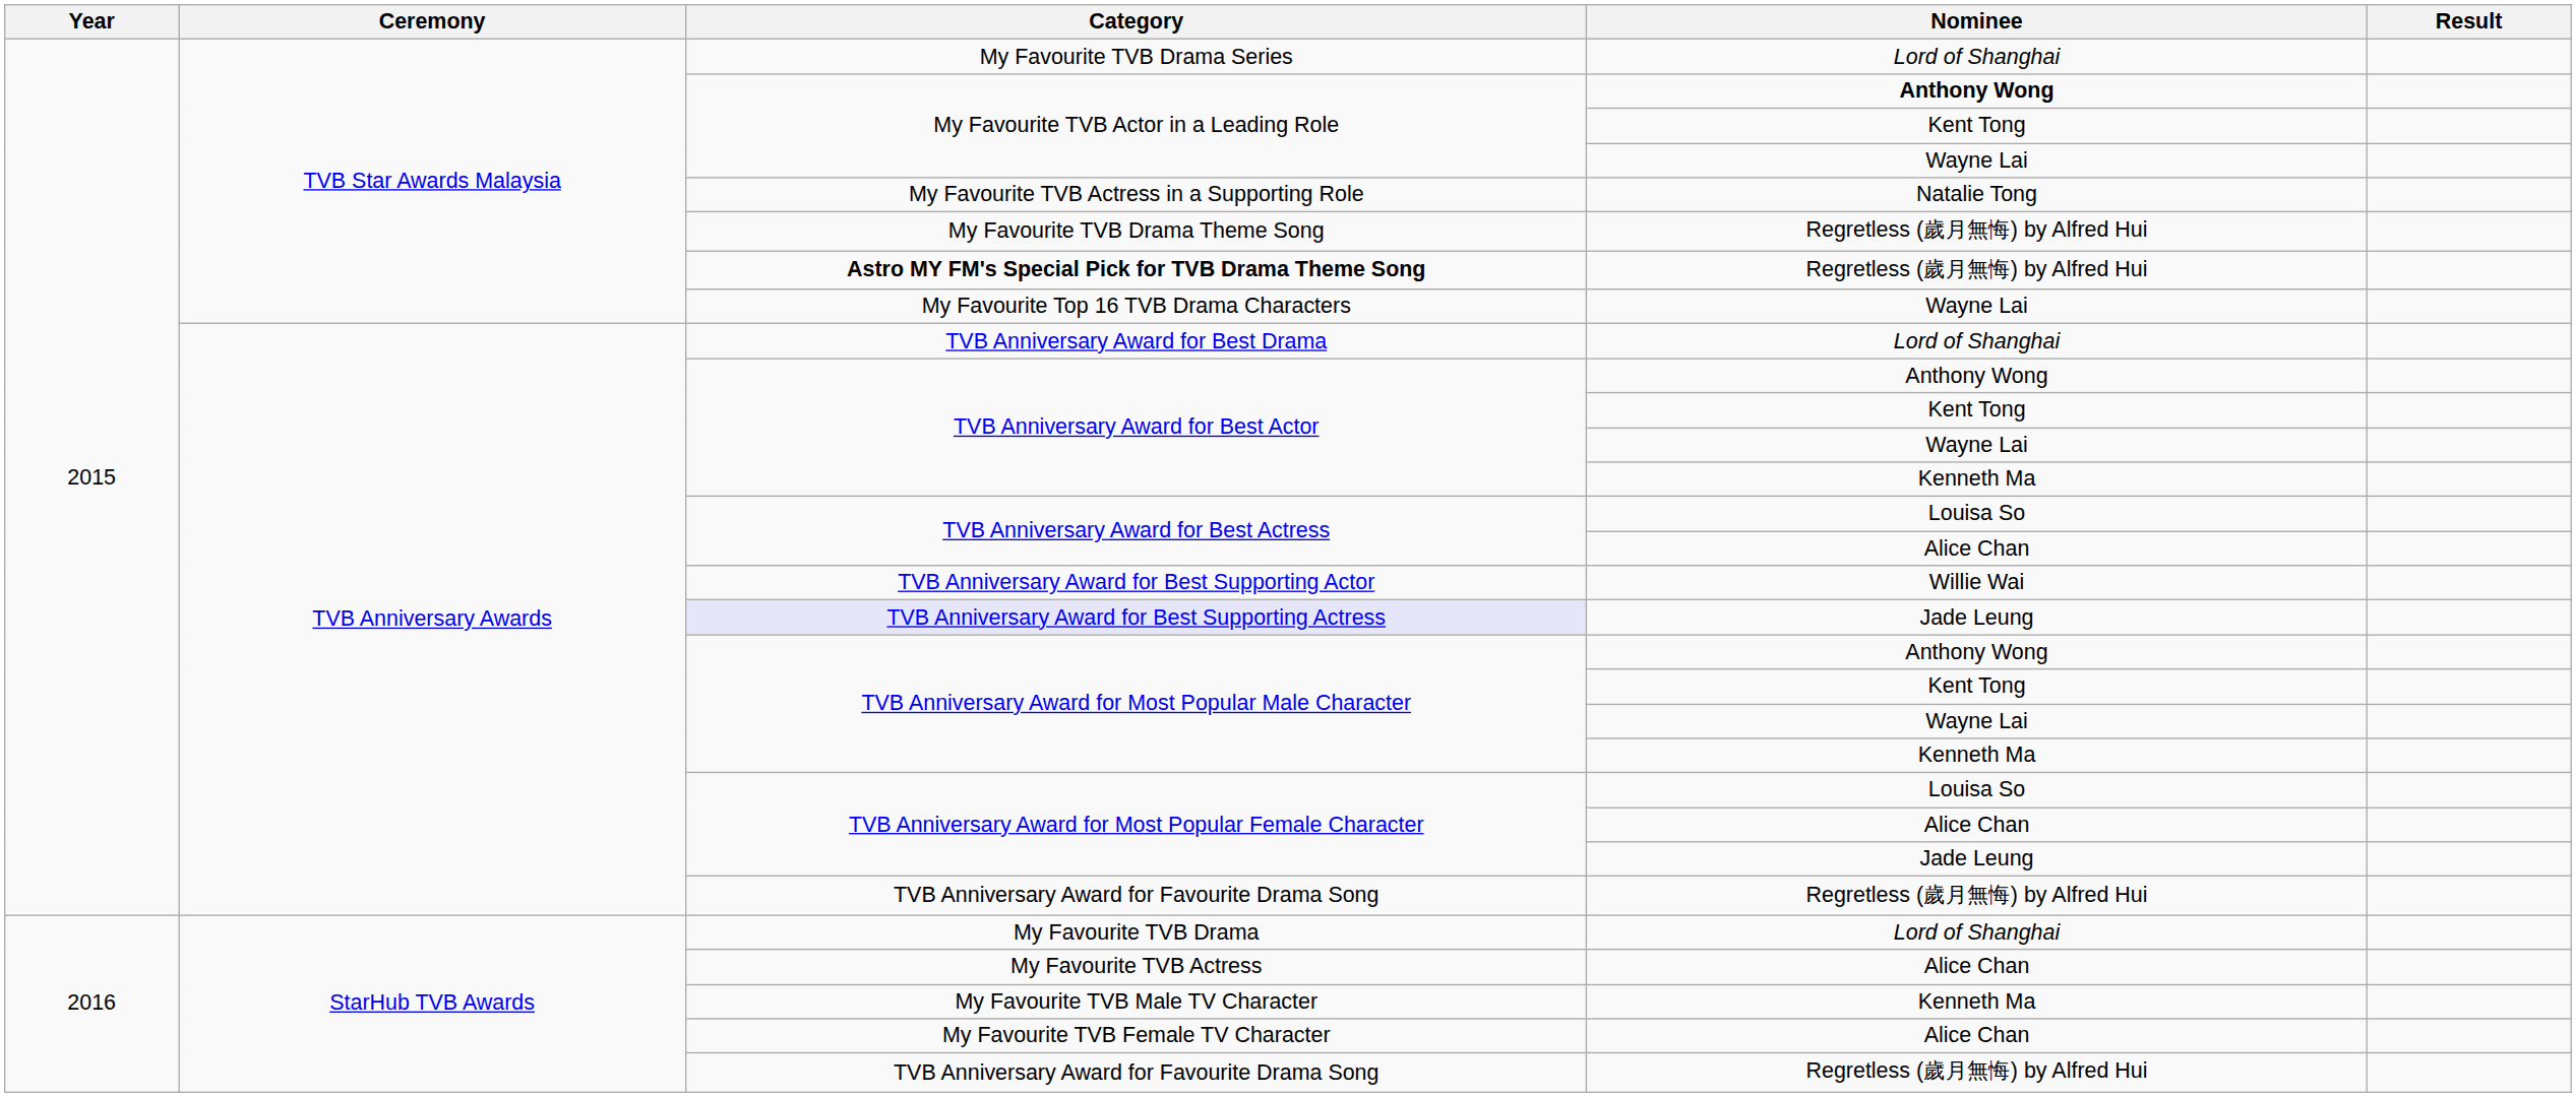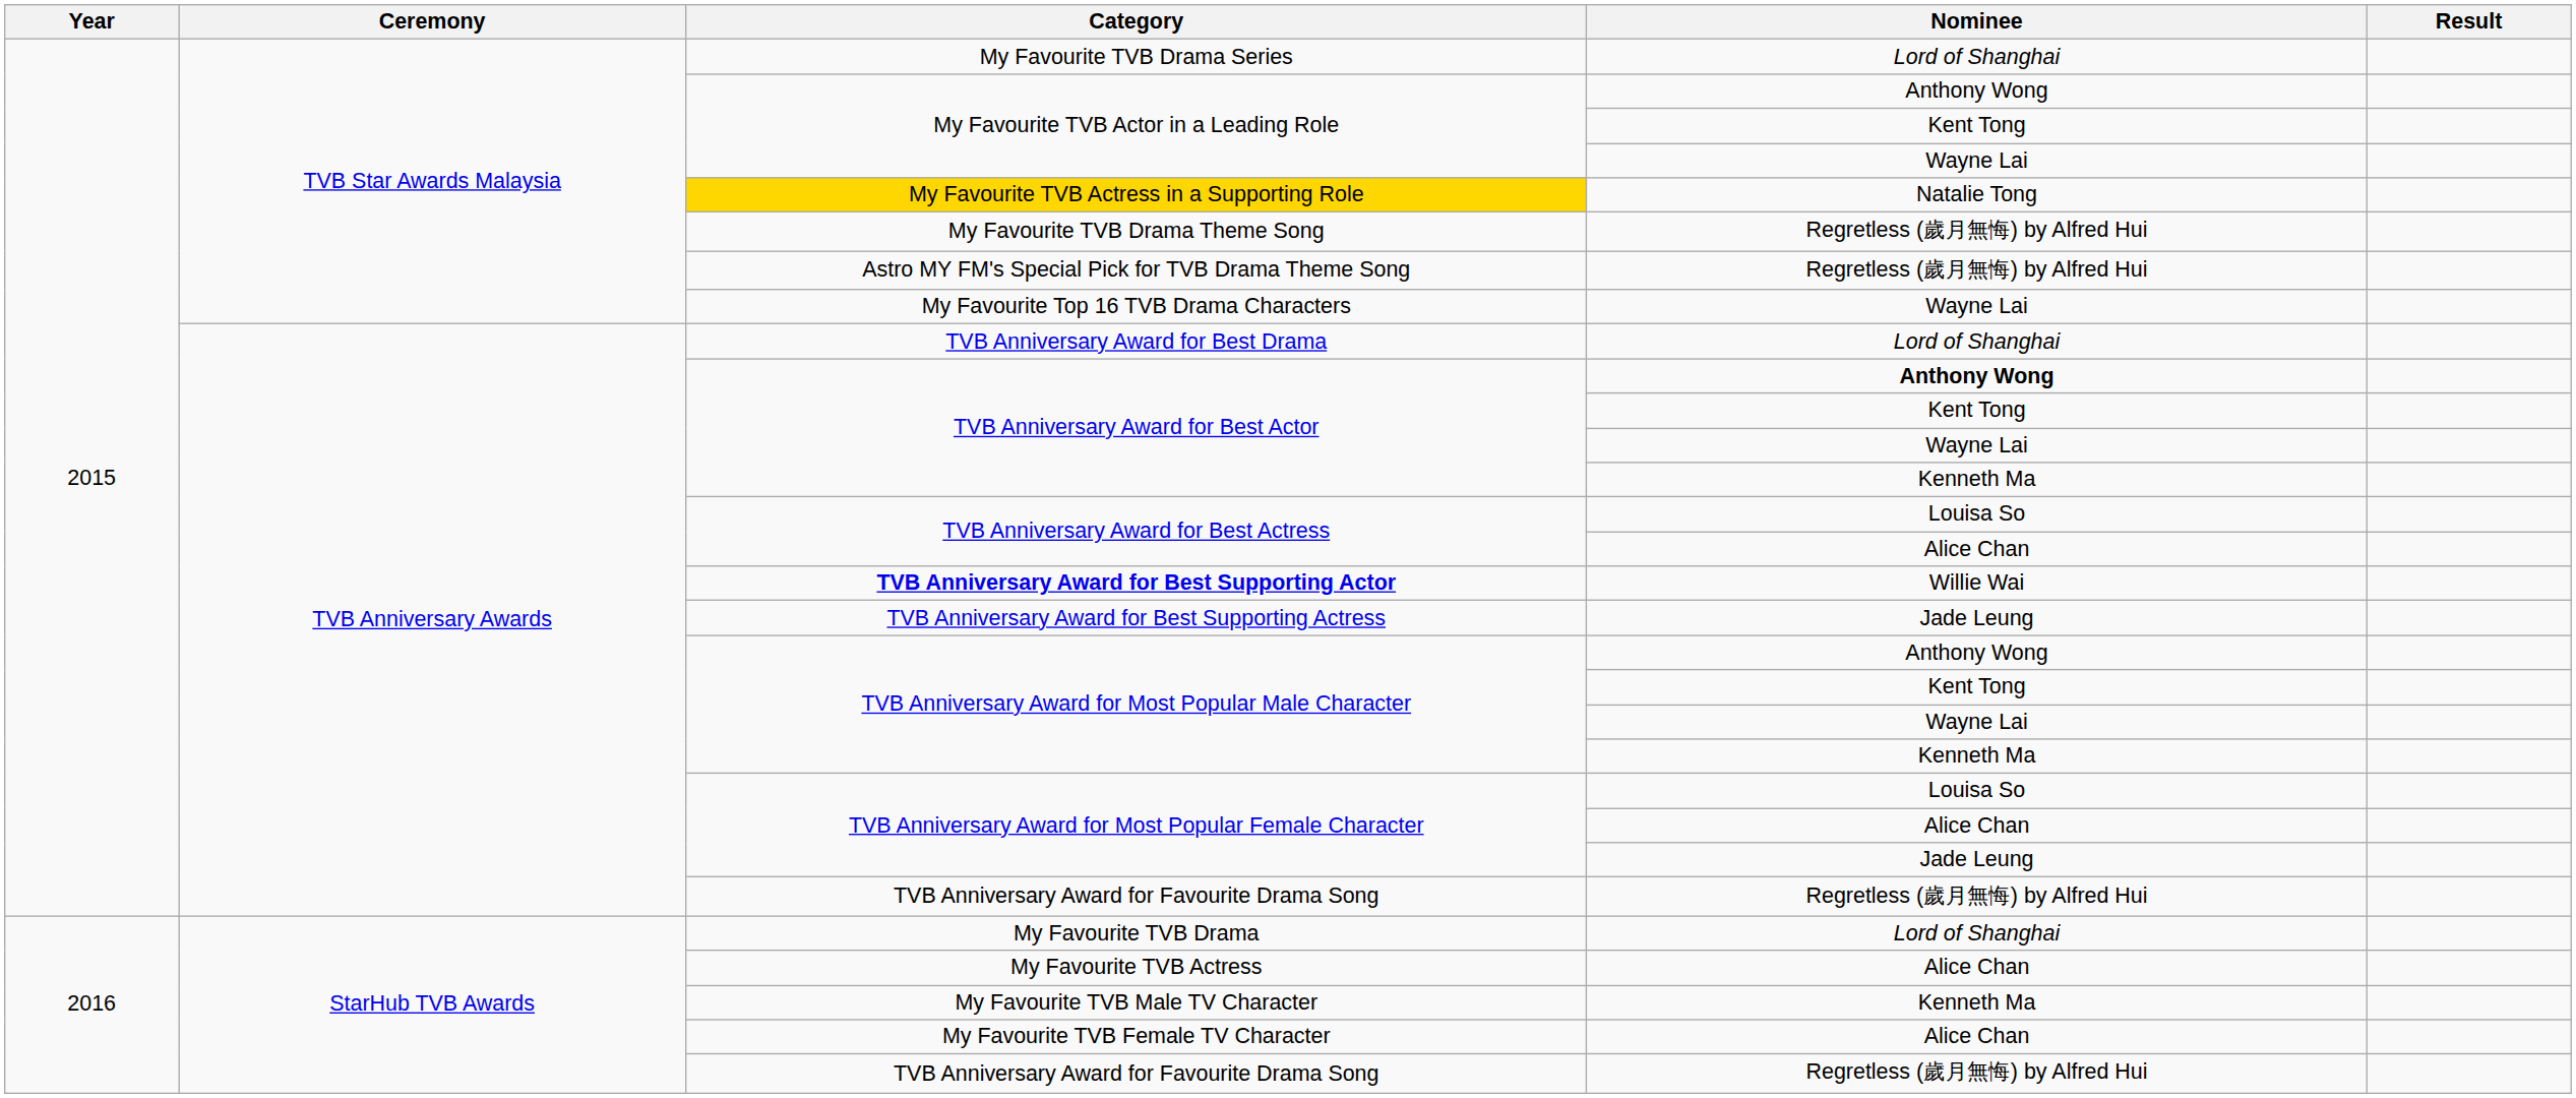My Favourite TVB Actor in a Leading Role / Anthony Wong | Nominee: bold -> normal
My Favourite TVB Actress in a Supporting Role | Category: no background -> gold background
Astro MY FM's Special Pick for TVB Drama Theme Song | Category: bold -> normal
TVB Anniversary Award for Best Actor / Anthony Wong | Nominee: normal -> bold
TVB Anniversary Award for Best Supporting Actor | Category: normal -> bold
TVB Anniversary Award for Best Supporting Actress | Category: lavender background -> no background
